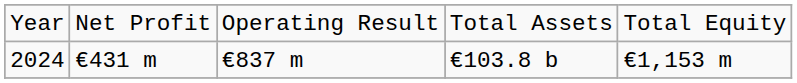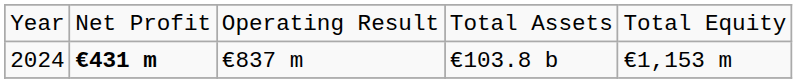2024 | column 2: normal -> bold
